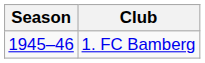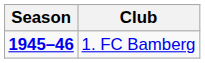1. FC Bamberg | Season: normal -> bold
